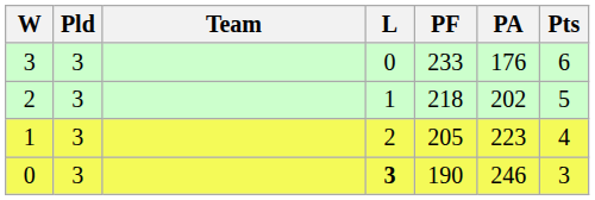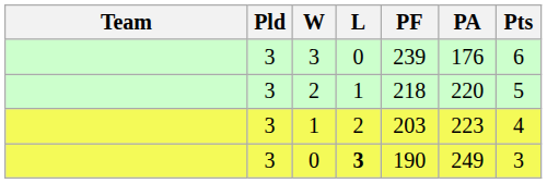columns swapped: Team <-> W
row 2 | PF: 233 -> 239
row 3 | PA: 202 -> 220
row 4 | PF: 205 -> 203
row 5 | PA: 246 -> 249
